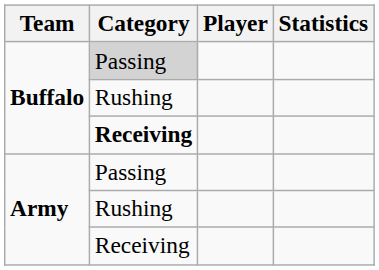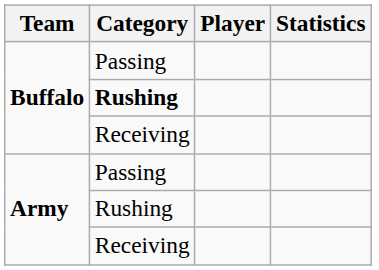Buffalo / Passing | Category: lightgrey background -> no background
Buffalo / Rushing | Category: normal -> bold
Buffalo / Receiving | Category: bold -> normal
